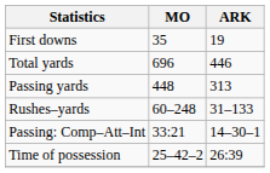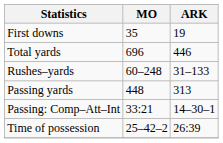rows swapped: Rushes–yards <-> Passing yards
